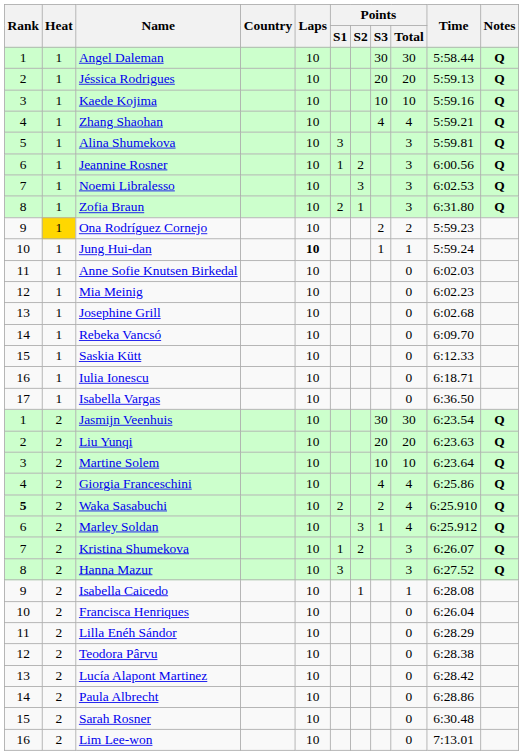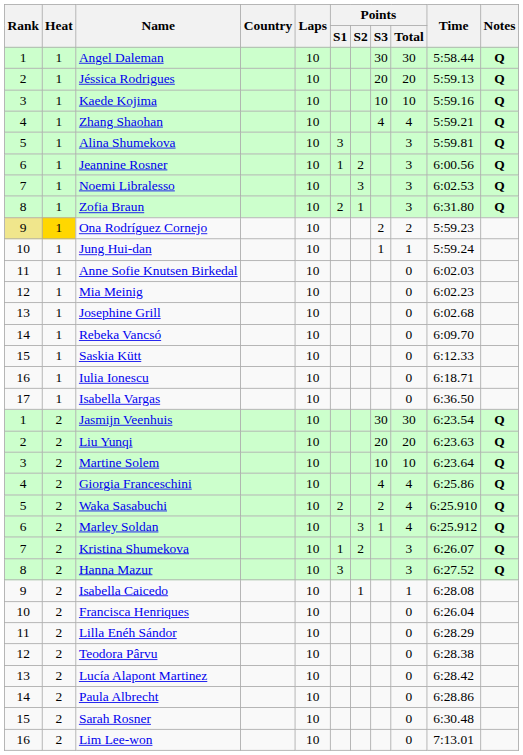Ona Rodríguez Cornejo | Rank: no background -> khaki background
Jung Hui-dan | Laps: bold -> normal
Waka Sasabuchi | Rank: bold -> normal
